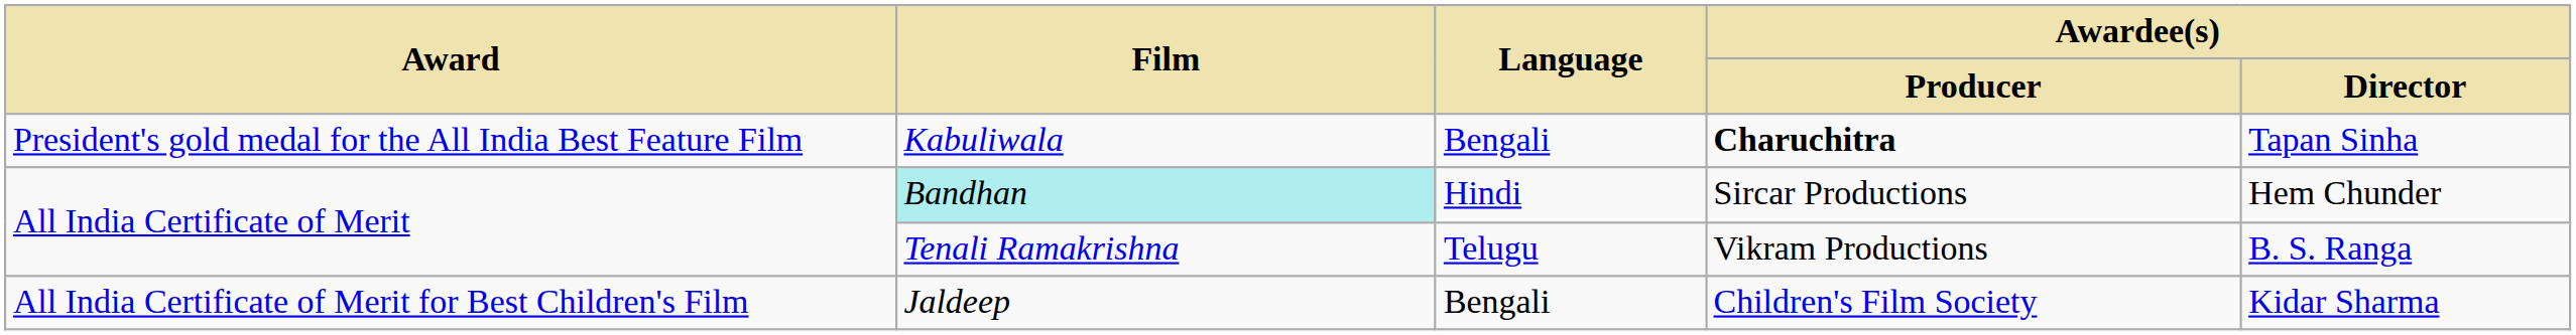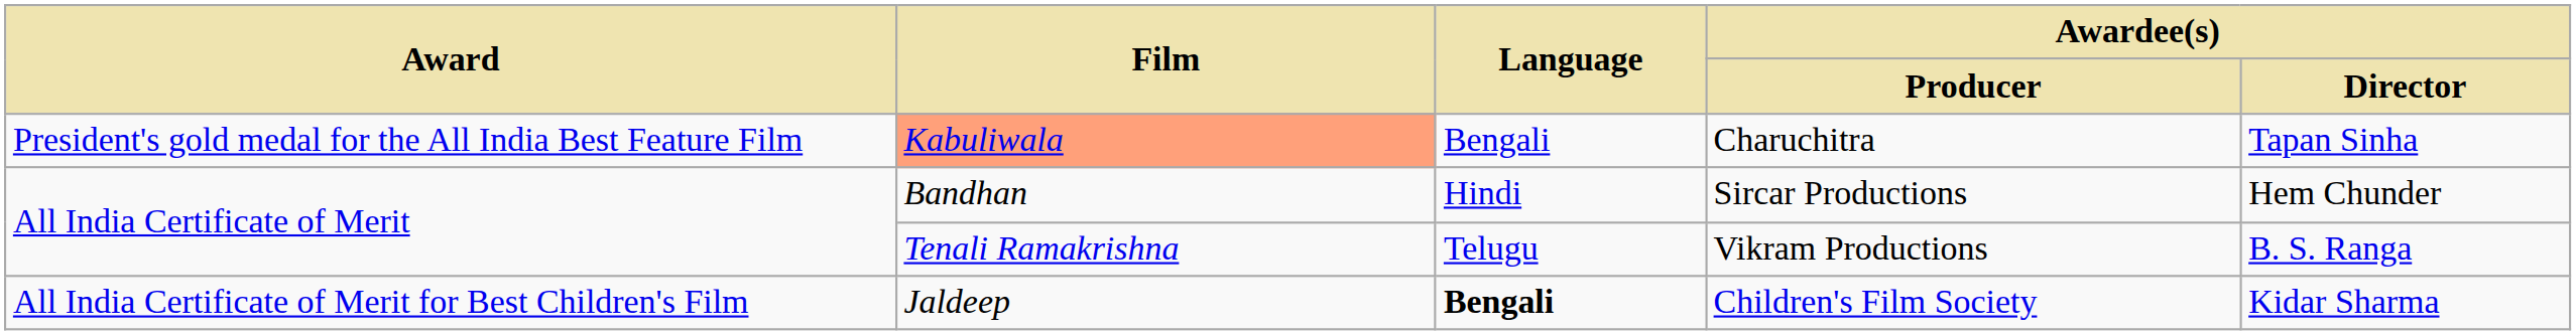row 3 | Film: no background -> lightsalmon background
row 3 | Awardee(s) / Producer: bold -> normal
row 4 | Film: paleturquoise background -> no background
row 6 | Language: normal -> bold
